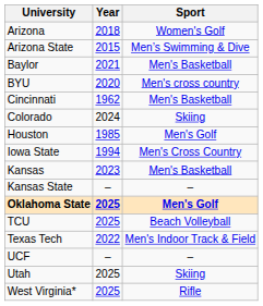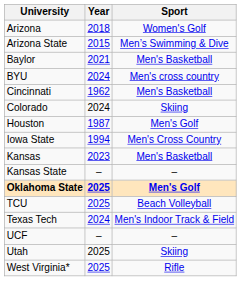BYU | Year: 2020 -> 2024
Houston | Year: 1985 -> 1987
Texas Tech | Year: 2022 -> 2024
